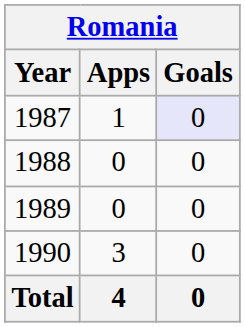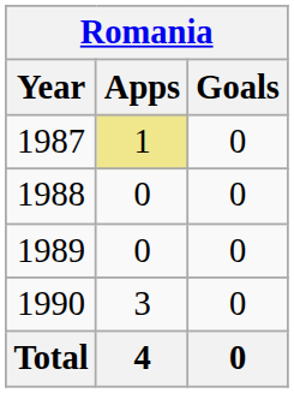1987 | Apps: no background -> khaki background
1987 | Goals: lavender background -> no background
